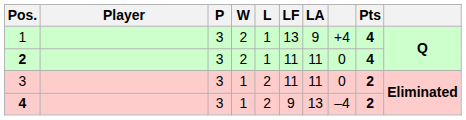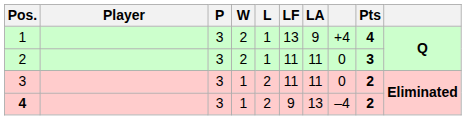row 3 | Pos.: bold -> normal
row 3 | Pts: 4 -> 3
